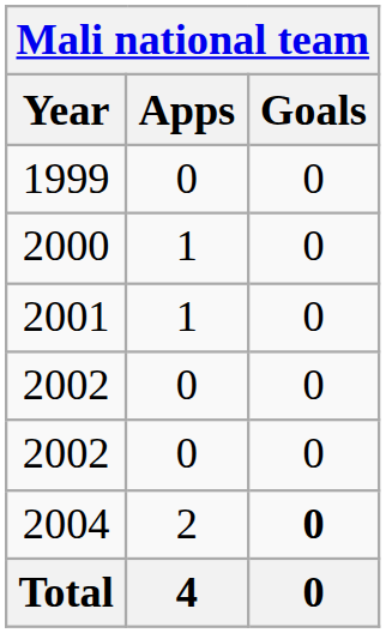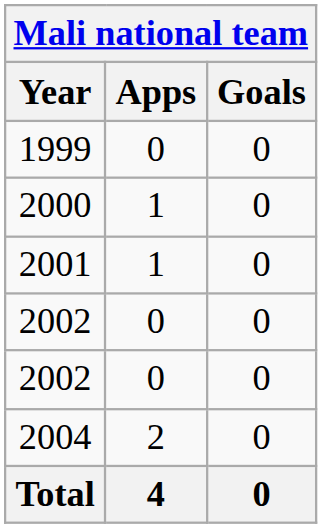2004 | Goals: bold -> normal
